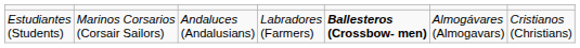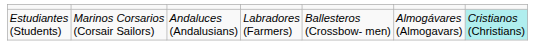Estudiantes (Students) | column 5: bold -> normal
Estudiantes (Students) | column 7: no background -> paleturquoise background
